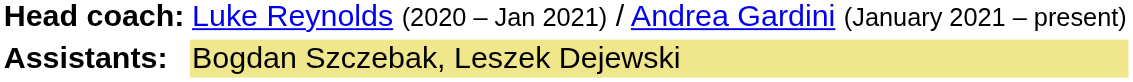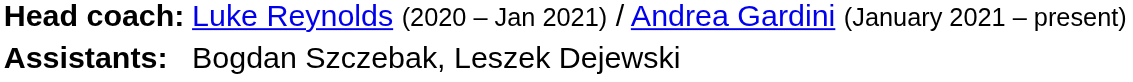Assistants: | column 2: khaki background -> no background
